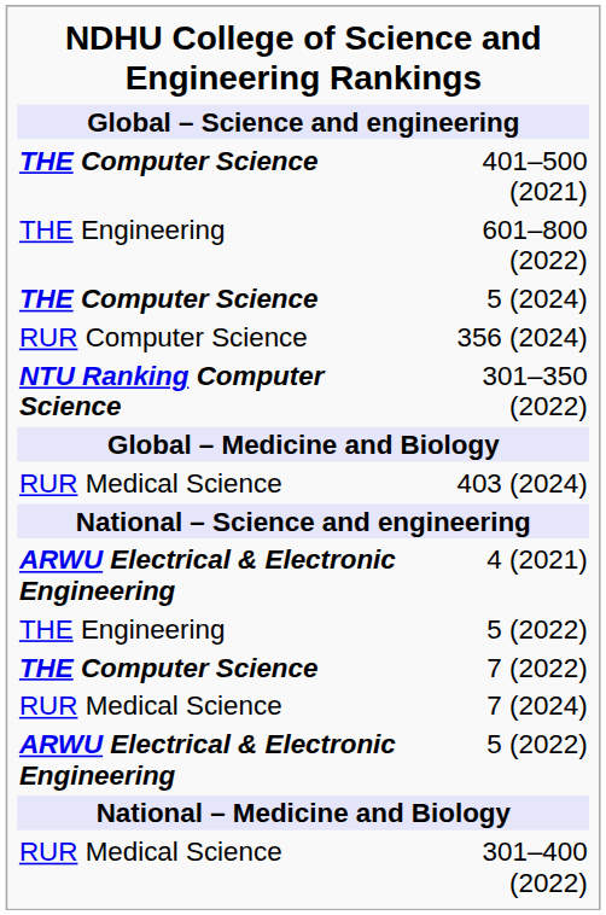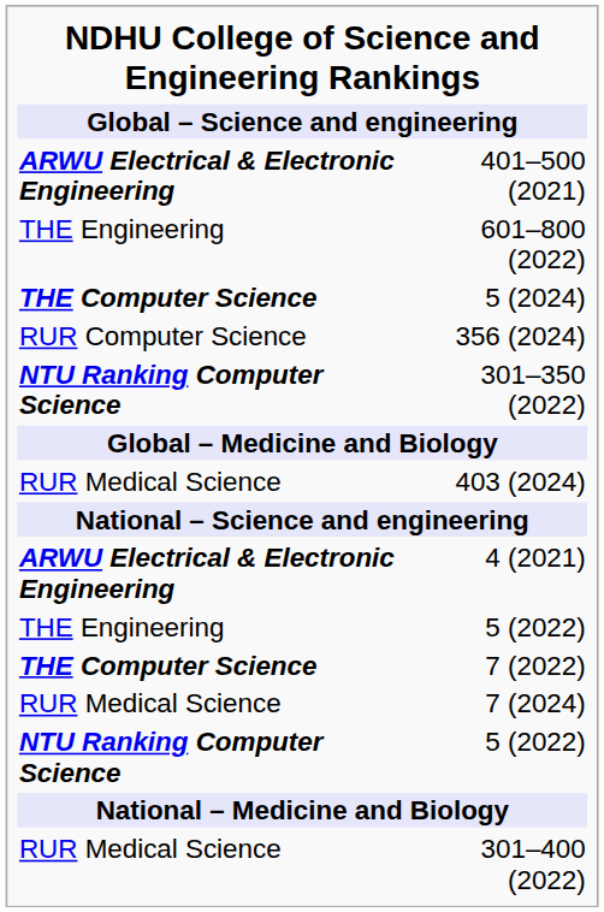row 3 | column 1: THE Computer Science -> ARWU Electrical & Electronic Engineering
row 15 | column 1: ARWU Electrical & Electronic Engineering -> NTU Ranking Computer Science
